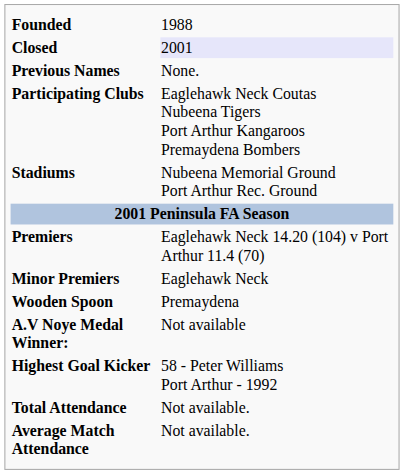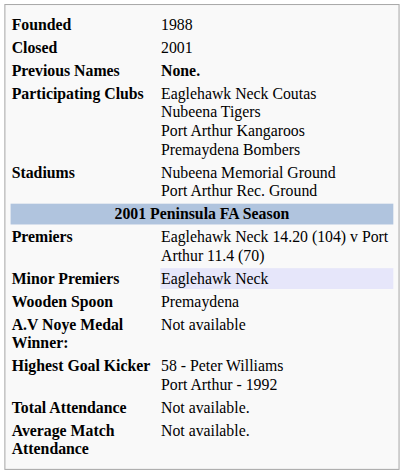Closed | column 2: lavender background -> no background
Previous Names | column 2: normal -> bold
Minor Premiers | column 2: no background -> lavender background
